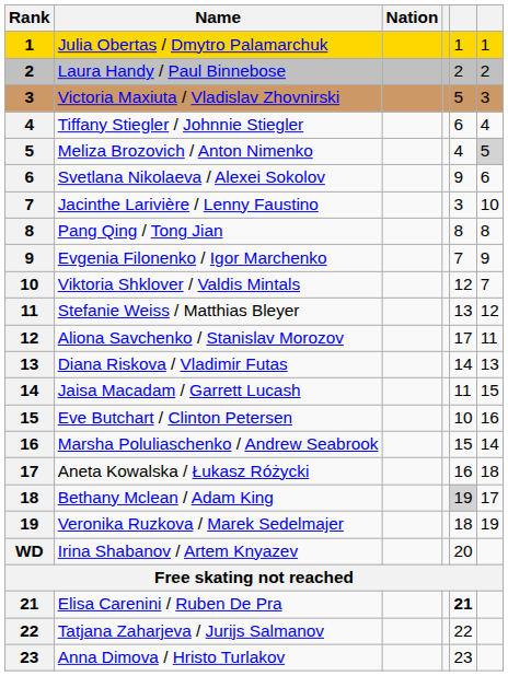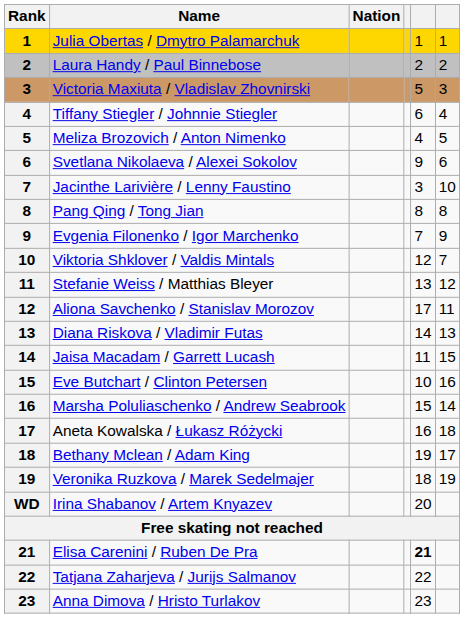Meliza Brozovich / Anton Nimenko | column 6: lightgrey background -> no background
Bethany Mclean / Adam King | column 5: lightgrey background -> no background
